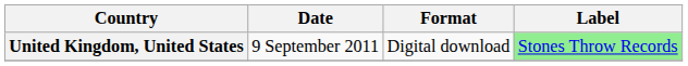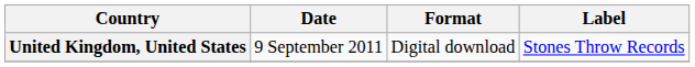United Kingdom, United States | Label: lightgreen background -> no background
